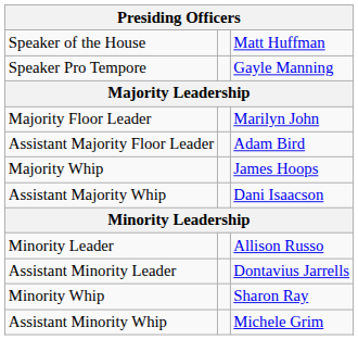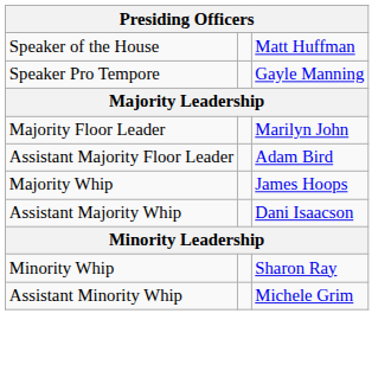- row: Minority Leader | Allison Russo
- row: Assistant Minority Leader | Dontavius Jarrells
